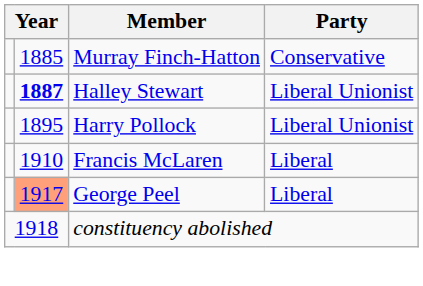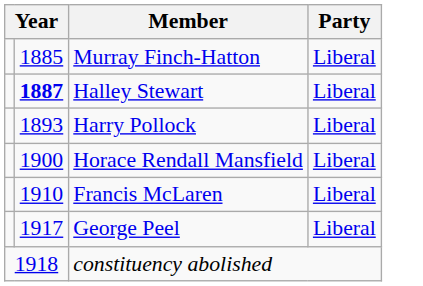Murray Finch-Hatton | Party: Conservative -> Liberal
Halley Stewart | Party: Liberal Unionist -> Liberal
Harry Pollock | column 2: 1895 -> 1893
Harry Pollock | Party: Liberal Unionist -> Liberal
+ row: 1900 | Horace Rendall Mansfield | Liberal
George Peel | column 2: lightsalmon background -> no background
